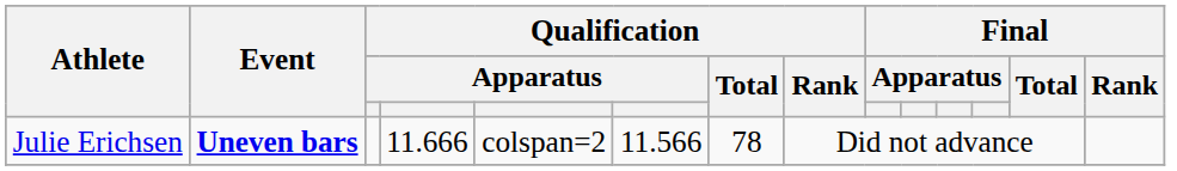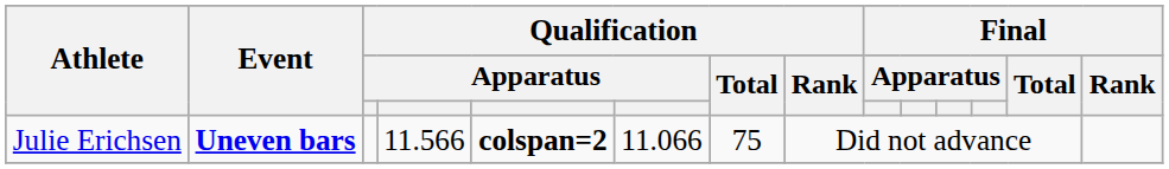Julie Erichsen | column 4: 11.666 -> 11.566
Julie Erichsen | column 5: normal -> bold
Julie Erichsen | column 6: 11.566 -> 11.066
Julie Erichsen | Qualification / Total: 78 -> 75
